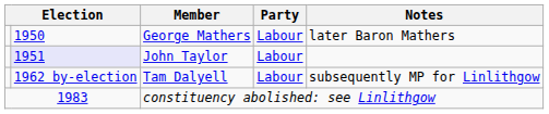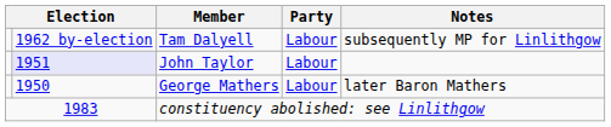rows swapped: George Mathers <-> Tam Dalyell
